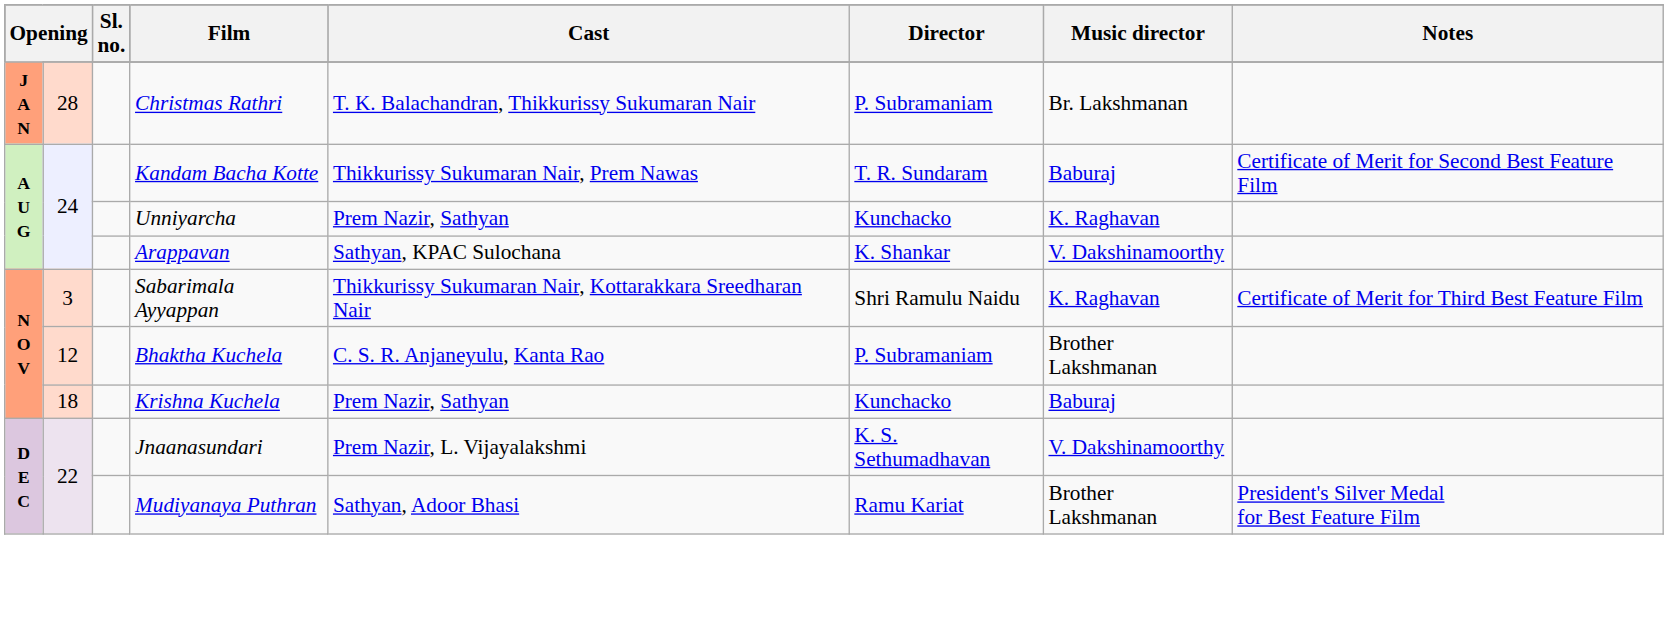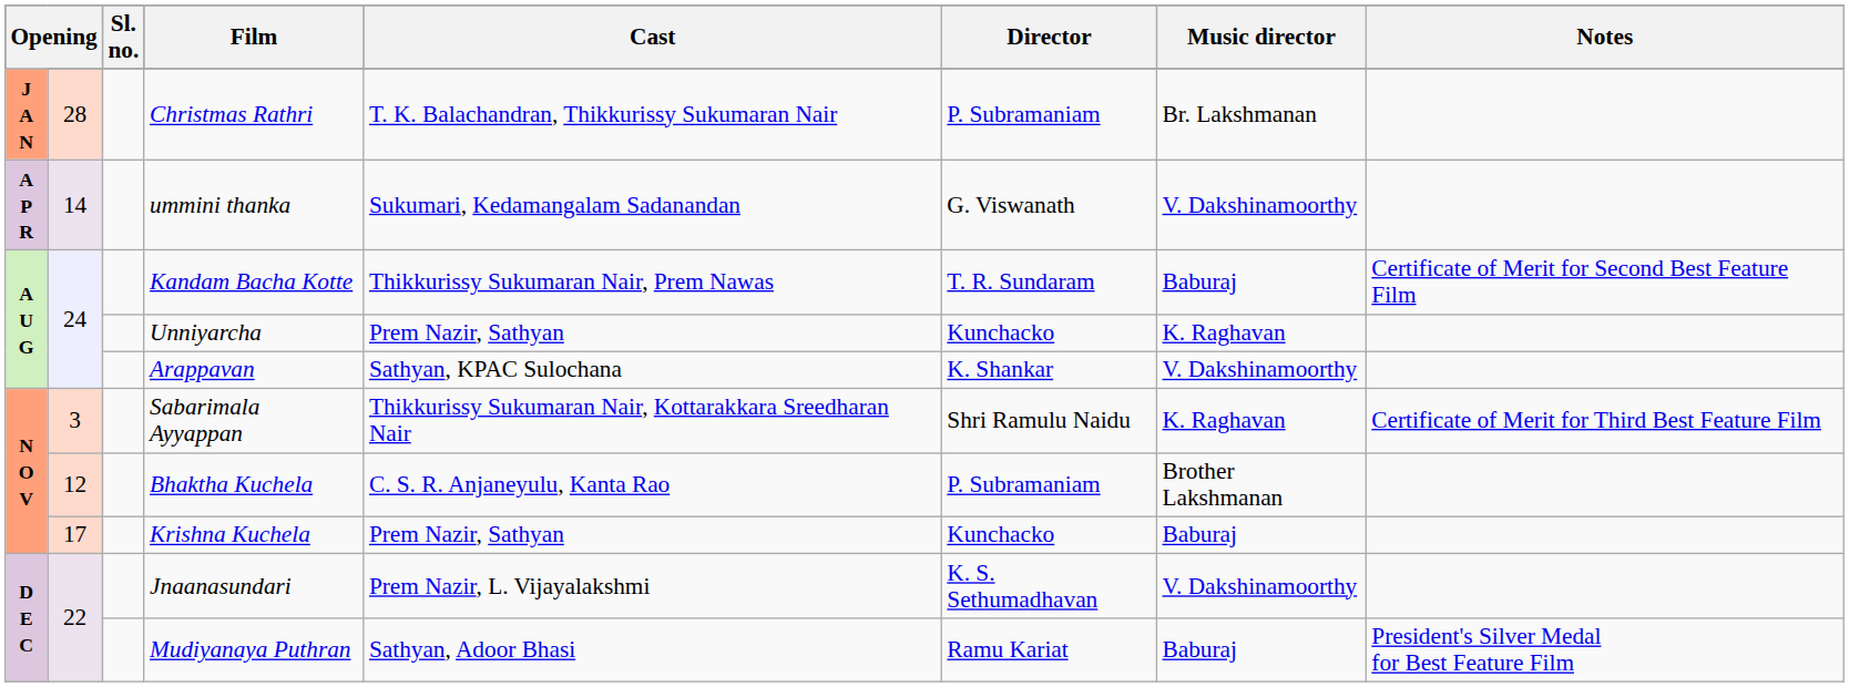+ row: A P R | 14 | ummini thanka | Sukumari, Kedamangalam Sadanandan | G. Viswanath | V. Dakshinamoorthy
Krishna Kuchela | column 2: 18 -> 17
Mudiyanaya Puthran | Music director: Brother Lakshmanan -> Baburaj
